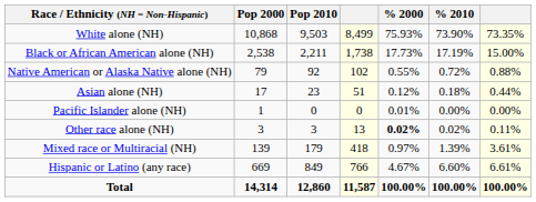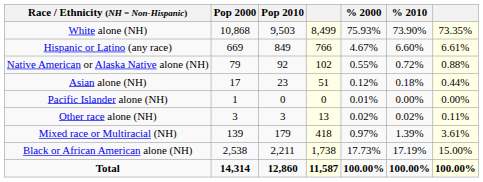rows swapped: Black or African American alone (NH) <-> Hispanic or Latino (any race)
Other race alone (NH) | % 2000: bold -> normal
